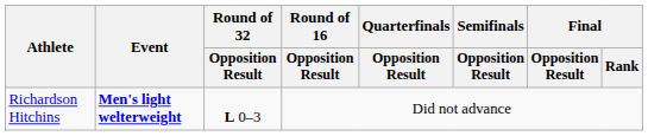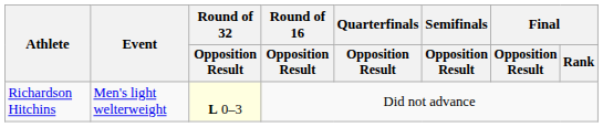Richardson Hitchins | Event: bold -> normal
Richardson Hitchins | Round of 32 / Opposition Result: no background -> lightyellow background
